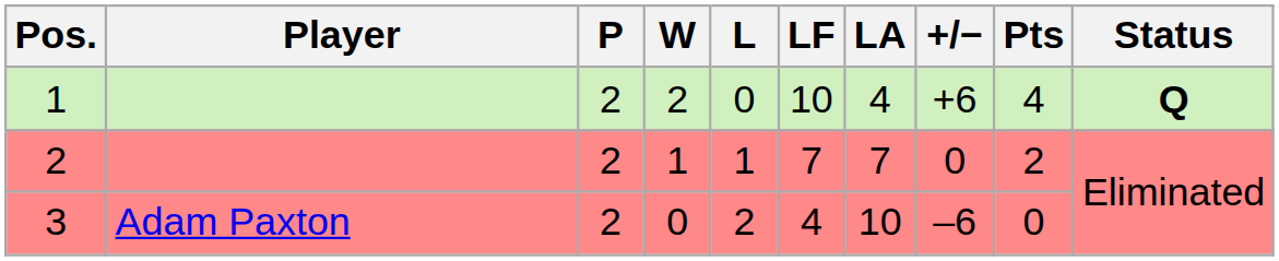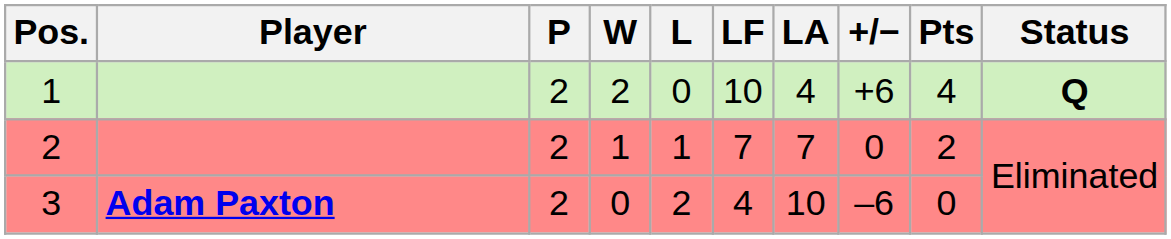3 | Player: normal -> bold
